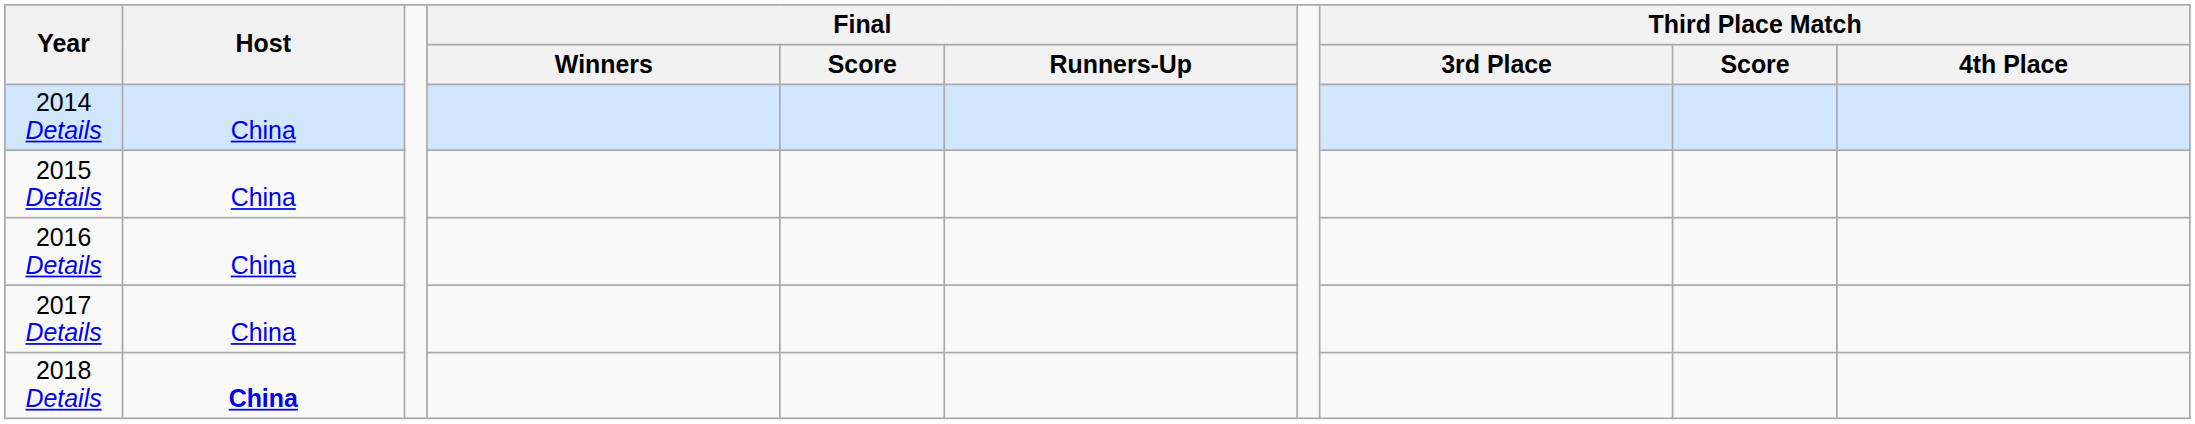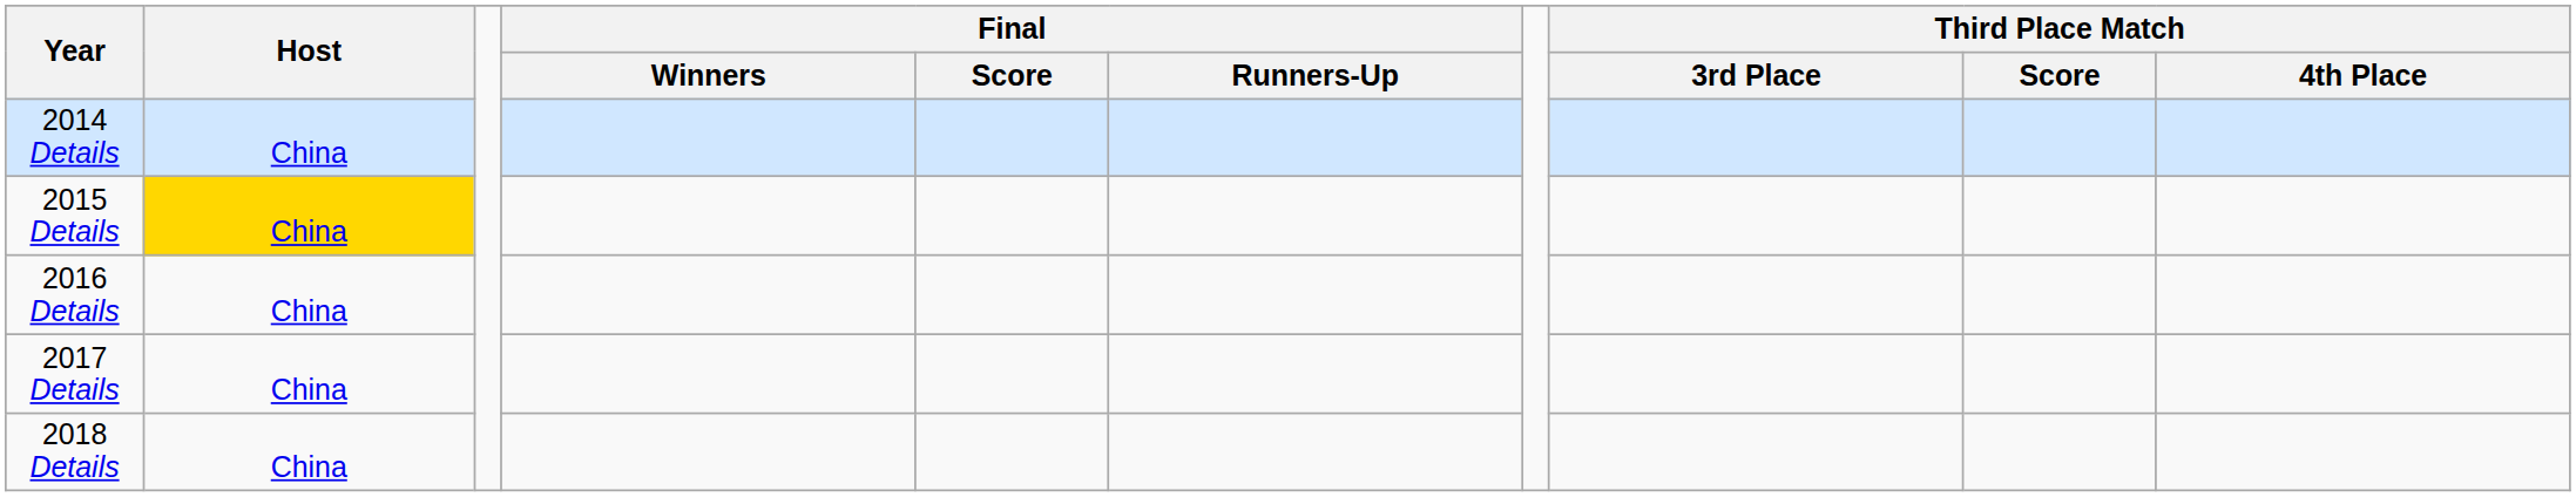2015 Details | Host: no background -> gold background
2018 Details | Host: bold -> normal
